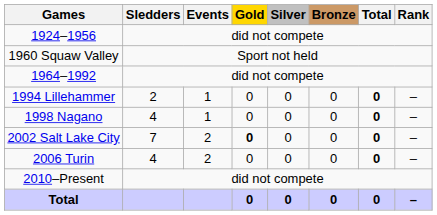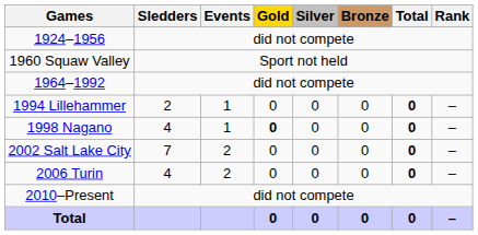1998 Nagano | Gold: normal -> bold
2002 Salt Lake City | Gold: bold -> normal
